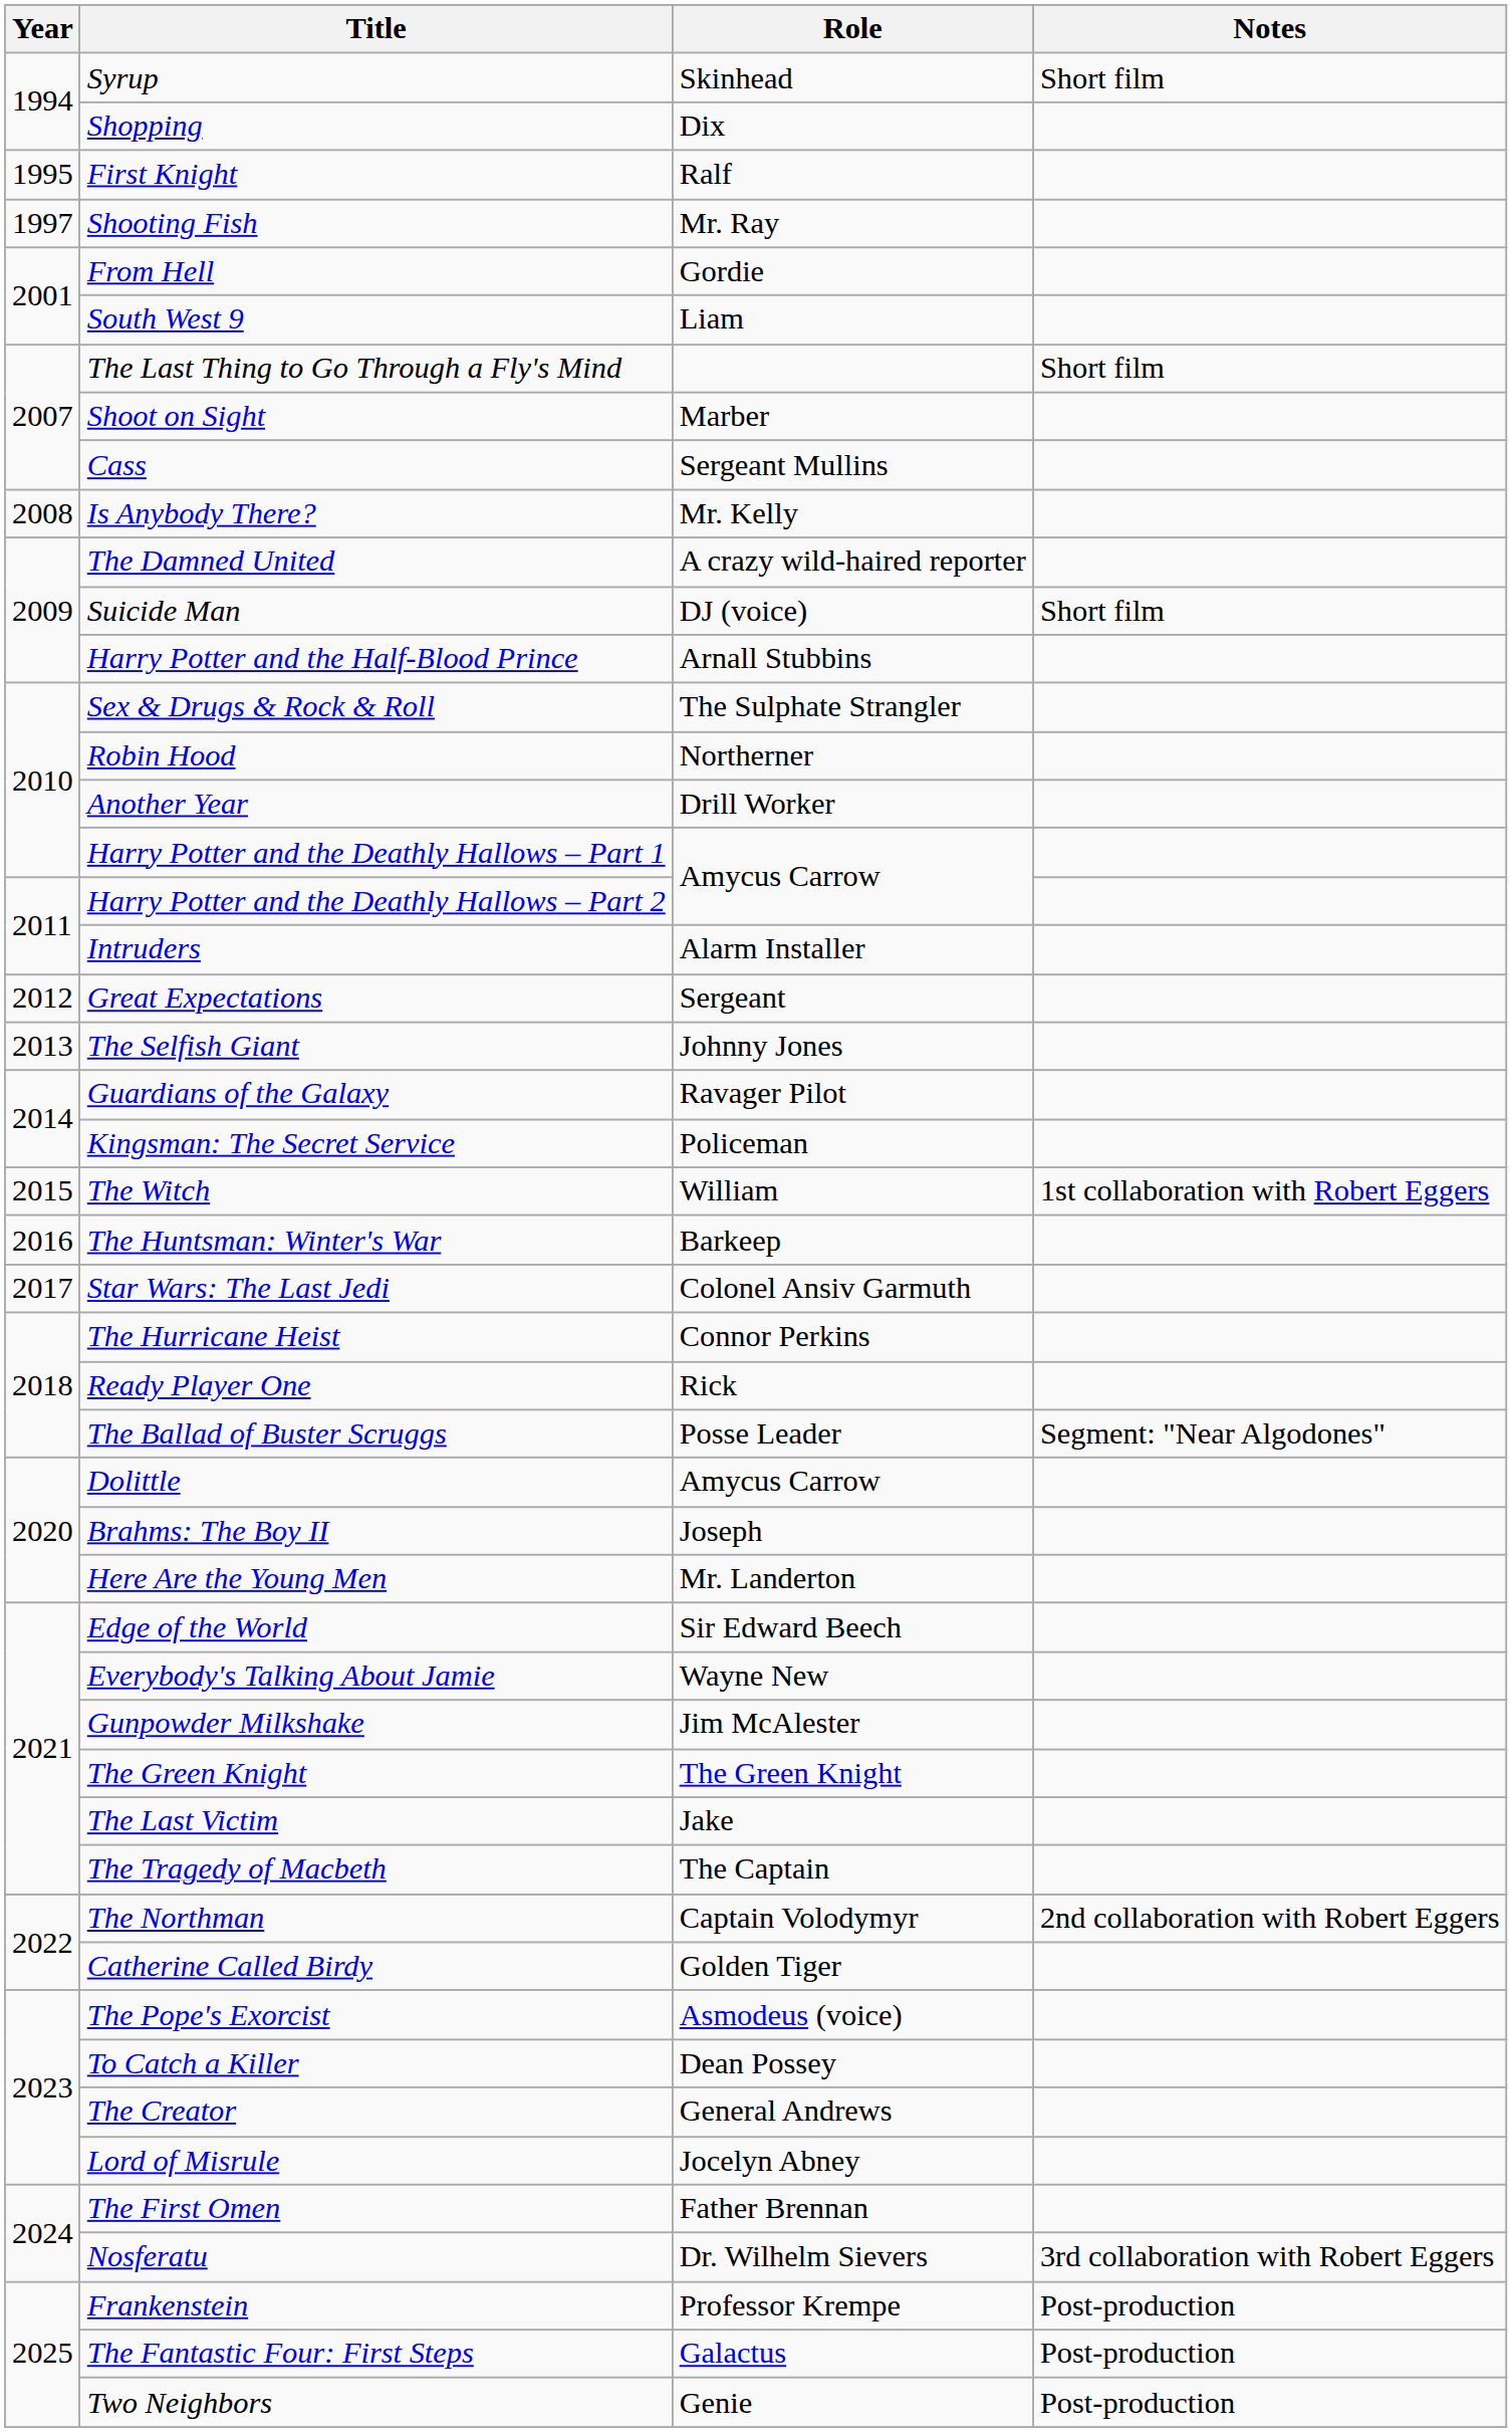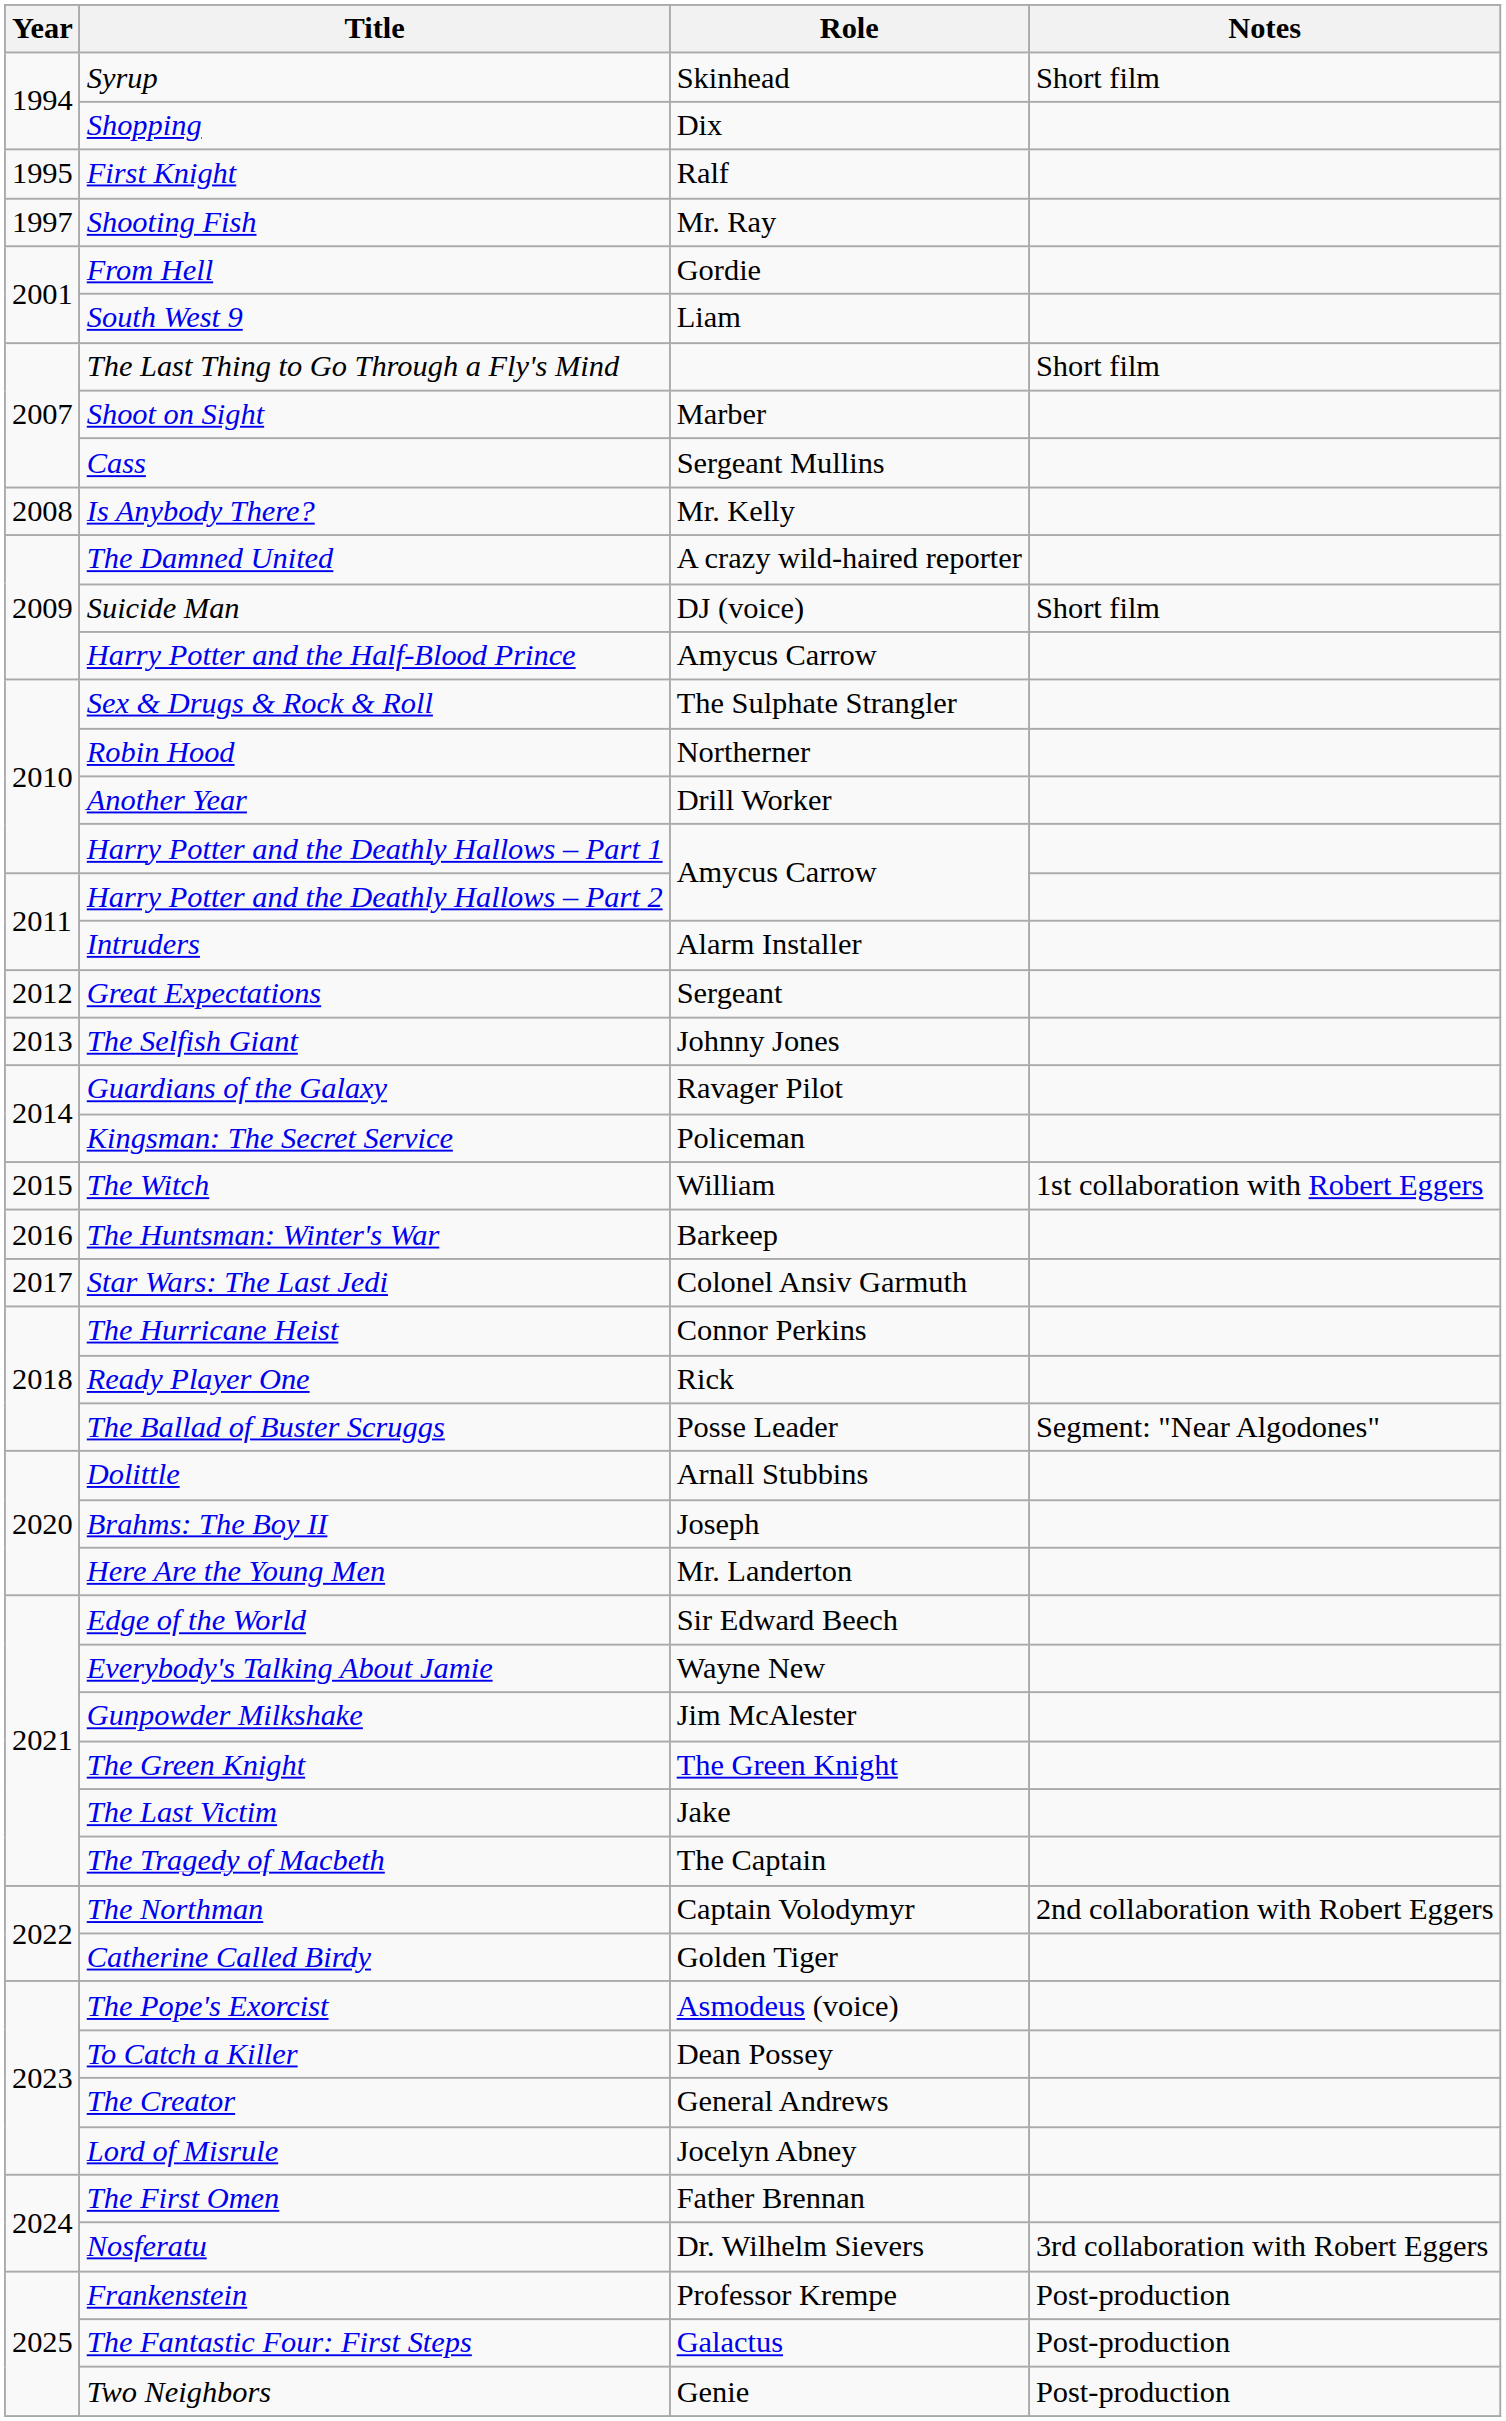Harry Potter and the Half-Blood Prince | Role: Arnall Stubbins -> Amycus Carrow
Dolittle | Role: Amycus Carrow -> Arnall Stubbins
